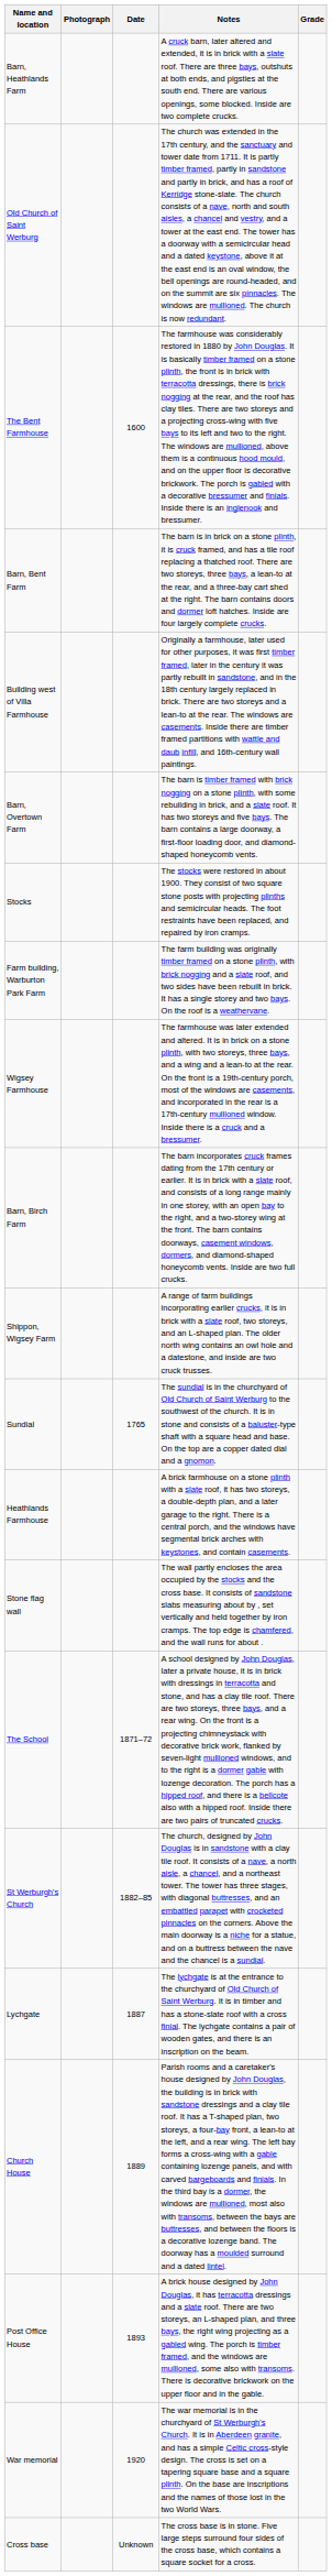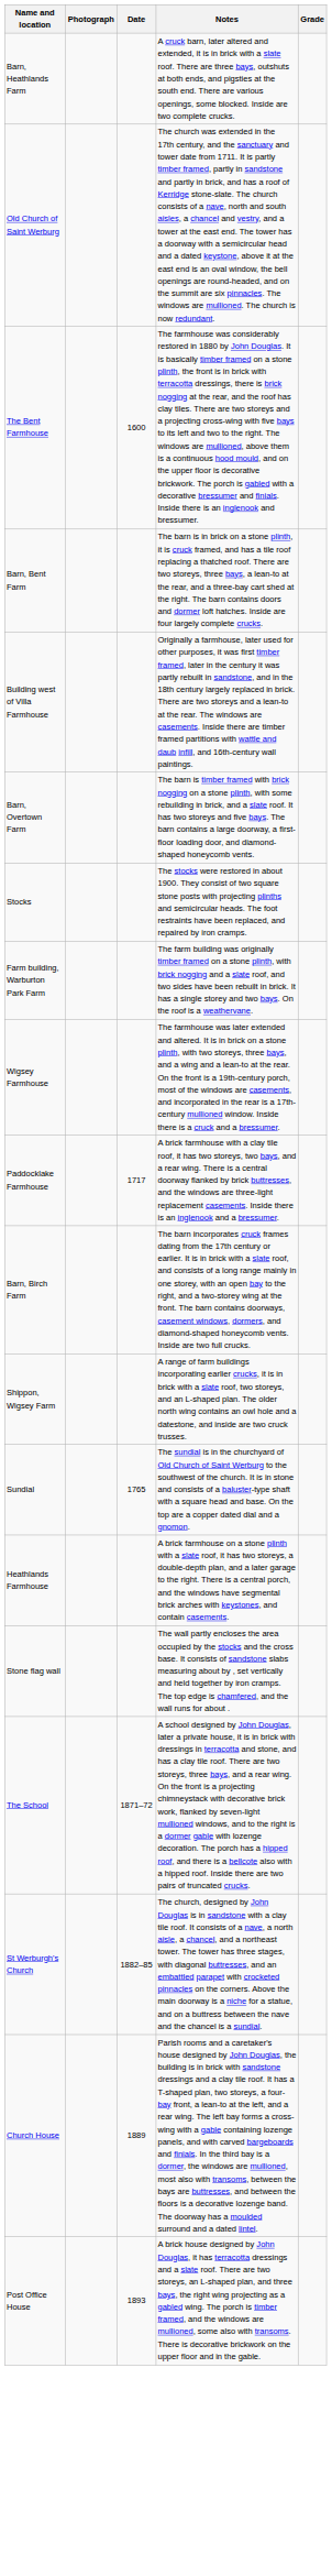+ row: Paddocklake Farmhouse | 1717 | A brick farmhouse with a clay tile roof, it has two storeys, two bays, and a rear wing. There is a central doorway flanked by brick buttresses, and the windows are three-light replacement casements. Inside there is an inglenook and a bressumer.
- row: Lychgate | 1887 | The lychgate is at the entrance to the churchyard of Old Church of Saint Werburg. It is in timber and has a stone-slate roof with a cross finial. The lychgate contains a pair of wooden gates, and there is an inscription on the beam.
- row: War memorial | 1920 | The war memorial is in the churchyard of St Werburgh's Church. It is in Aberdeen granite, and has a simple Celtic cross-style design. The cross is set on a tapering square base and a square plinth. On the base are inscriptions and the names of those lost in the two World Wars.
- row: Cross base | Unknown | The cross base is in stone. Five large steps surround four sides of the cross base, which contains a square socket for a cross.
